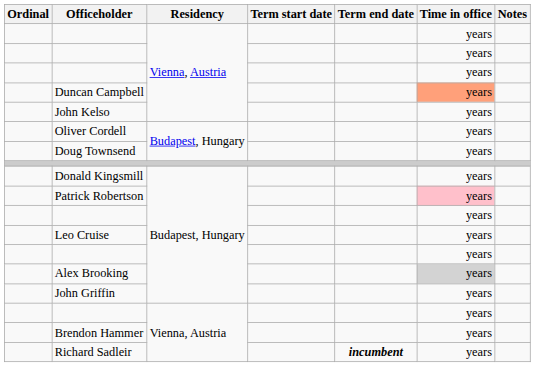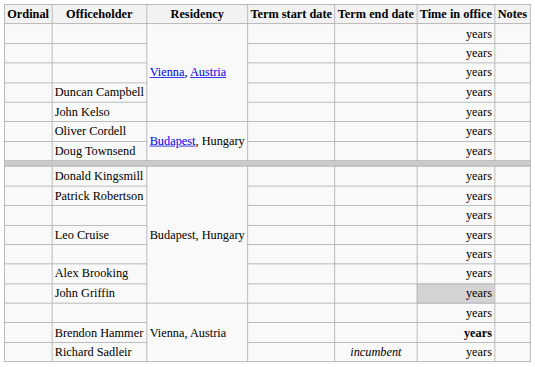Duncan Campbell | Time in office: lightsalmon background -> no background
Patrick Robertson | Time in office: pink background -> no background
Alex Brooking | Time in office: lightgrey background -> no background
John Griffin | Time in office: no background -> lightgrey background
Brendon Hammer | Time in office: normal -> bold
Richard Sadleir | Term end date: bold -> normal
